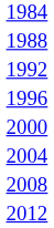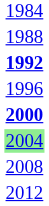1992 | column 1: normal -> bold
2000 | column 1: normal -> bold
2004 | column 1: no background -> lightgreen background
